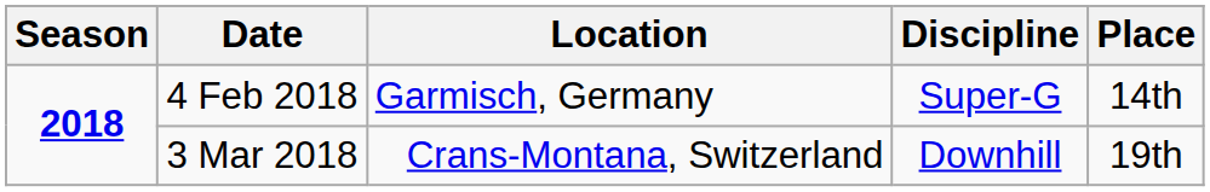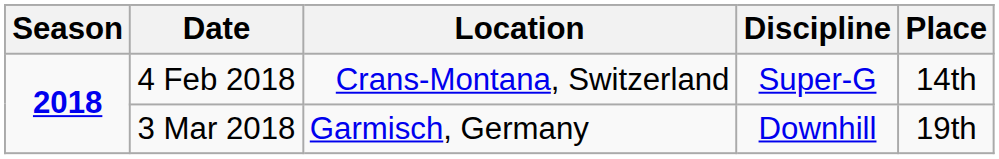4 Feb 2018 | Location: Garmisch, Germany -> Crans-Montana, Switzerland
3 Mar 2018 | Location: Crans-Montana, Switzerland -> Garmisch, Germany
